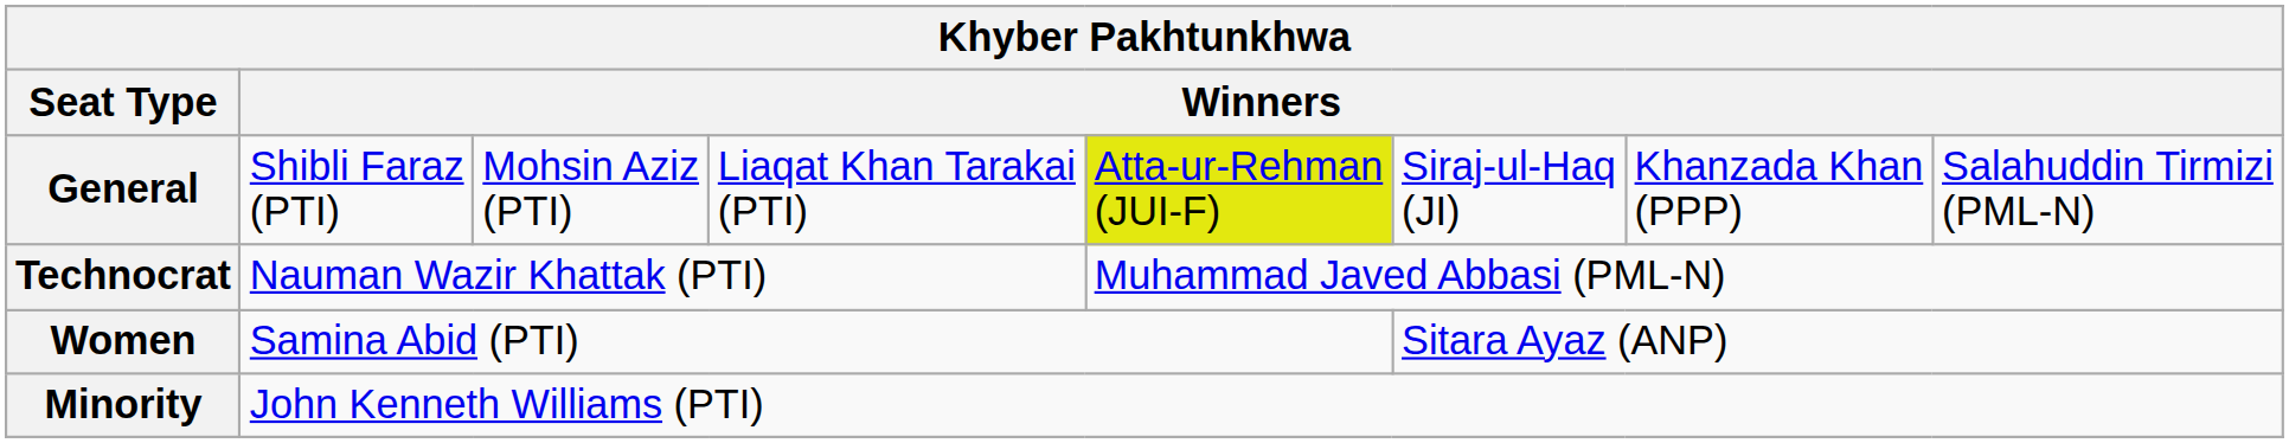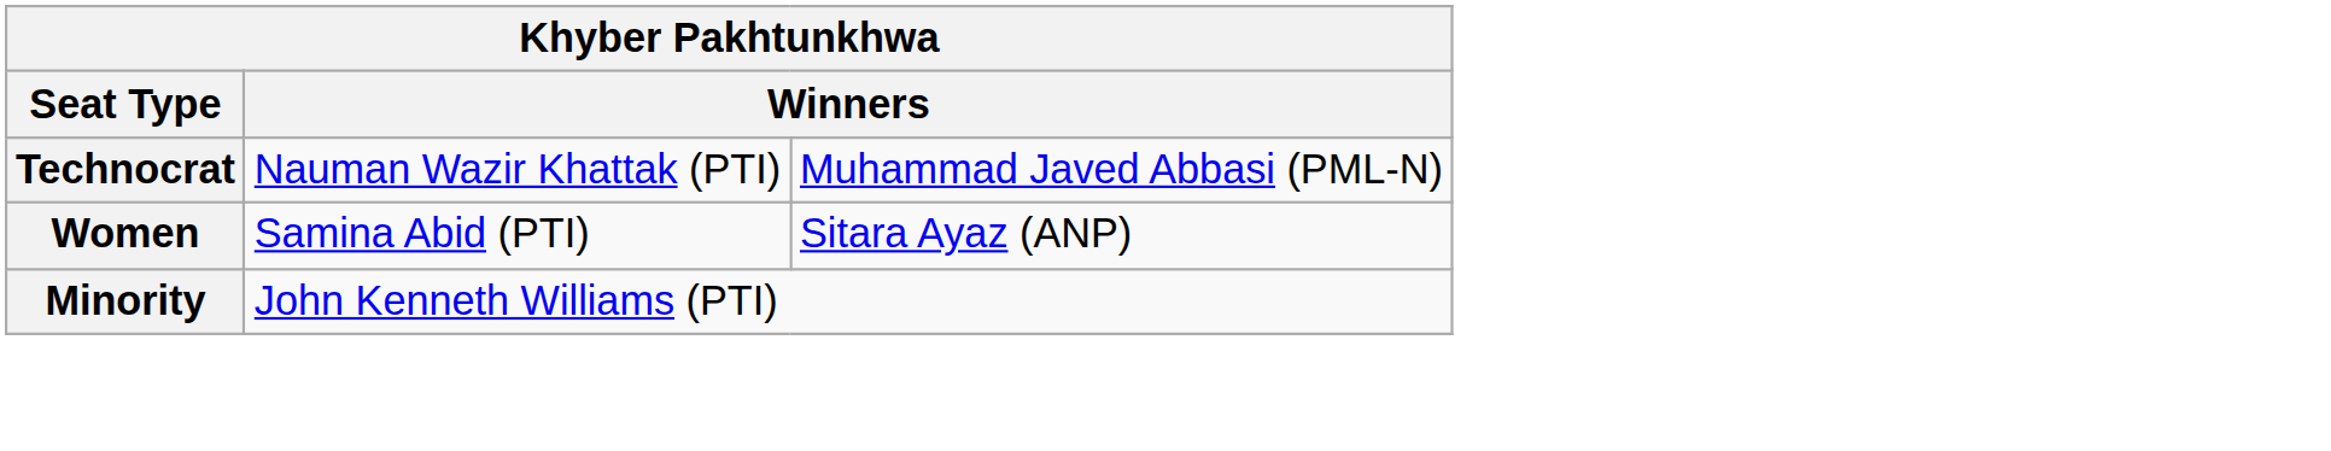- row: General | Shibli Faraz (PTI) | Mohsin Aziz (PTI) | Liaqat Khan Tarakai (PTI) | Atta-ur-Rehman (JUI-F) | Siraj-ul-Haq (JI) | Khanzada Khan (PPP) | Salahuddin Tirmizi (PML-N)
